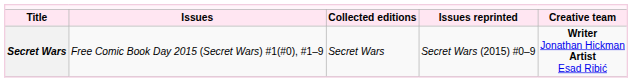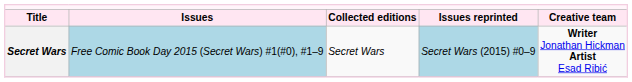row 3 | Issues: no background -> lightblue background
row 3 | Issues reprinted: no background -> lightblue background
